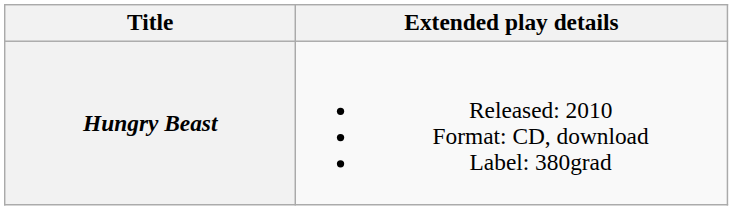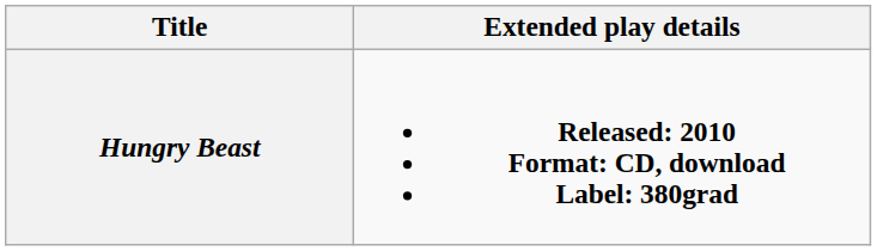Hungry Beast | Extended play details: normal -> bold
